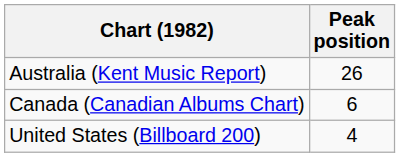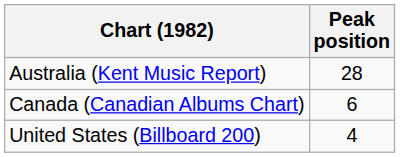Australia (Kent Music Report) | Peak position: 26 -> 28
